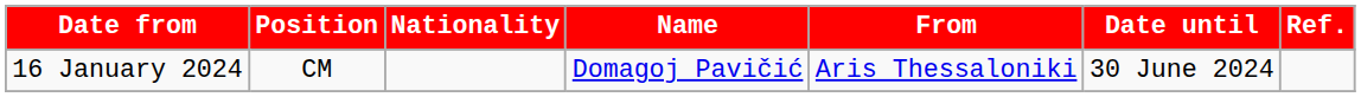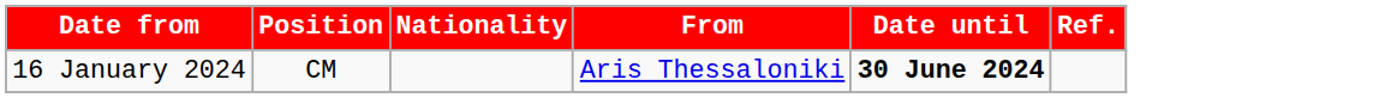- column: Name | Domagoj Pavičić
16 January 2024 | Date until: normal -> bold
